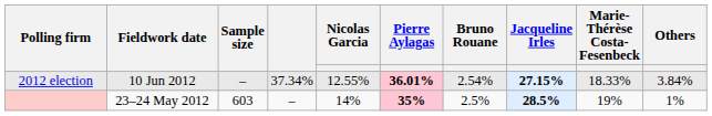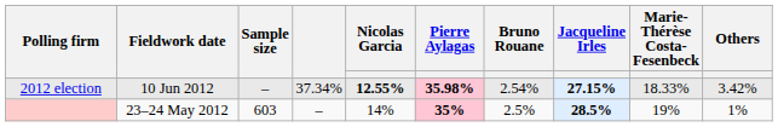2012 election | Nicolas Garcia: normal -> bold
2012 election | Pierre Aylagas: 36.01% -> 35.98%
2012 election | Others: 3.84% -> 3.42%
